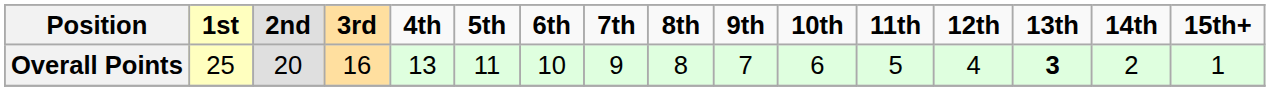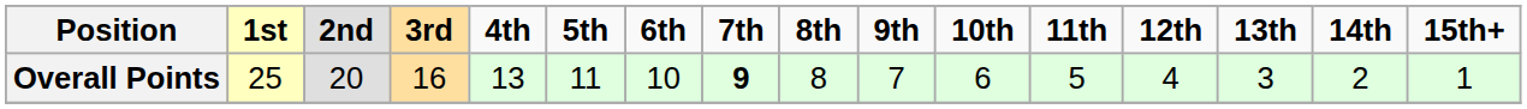row 2 | 7th: normal -> bold
row 2 | 13th: bold -> normal
